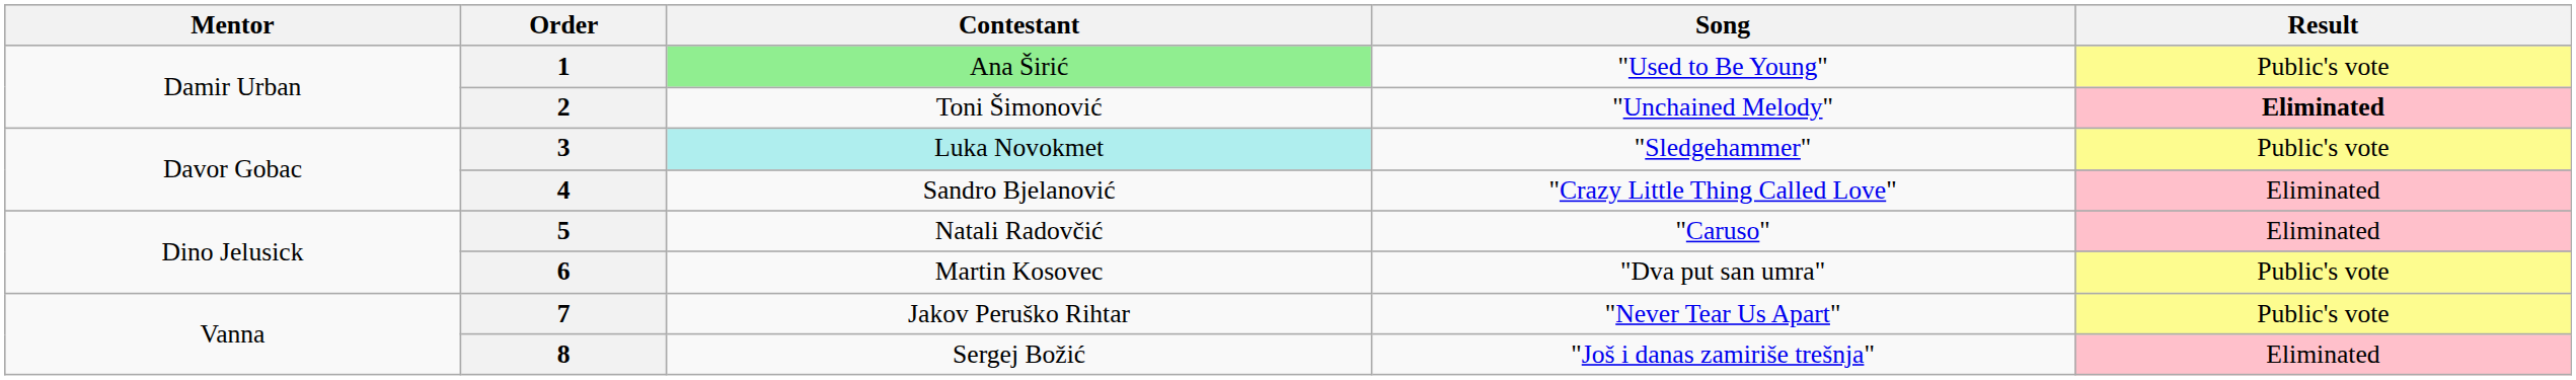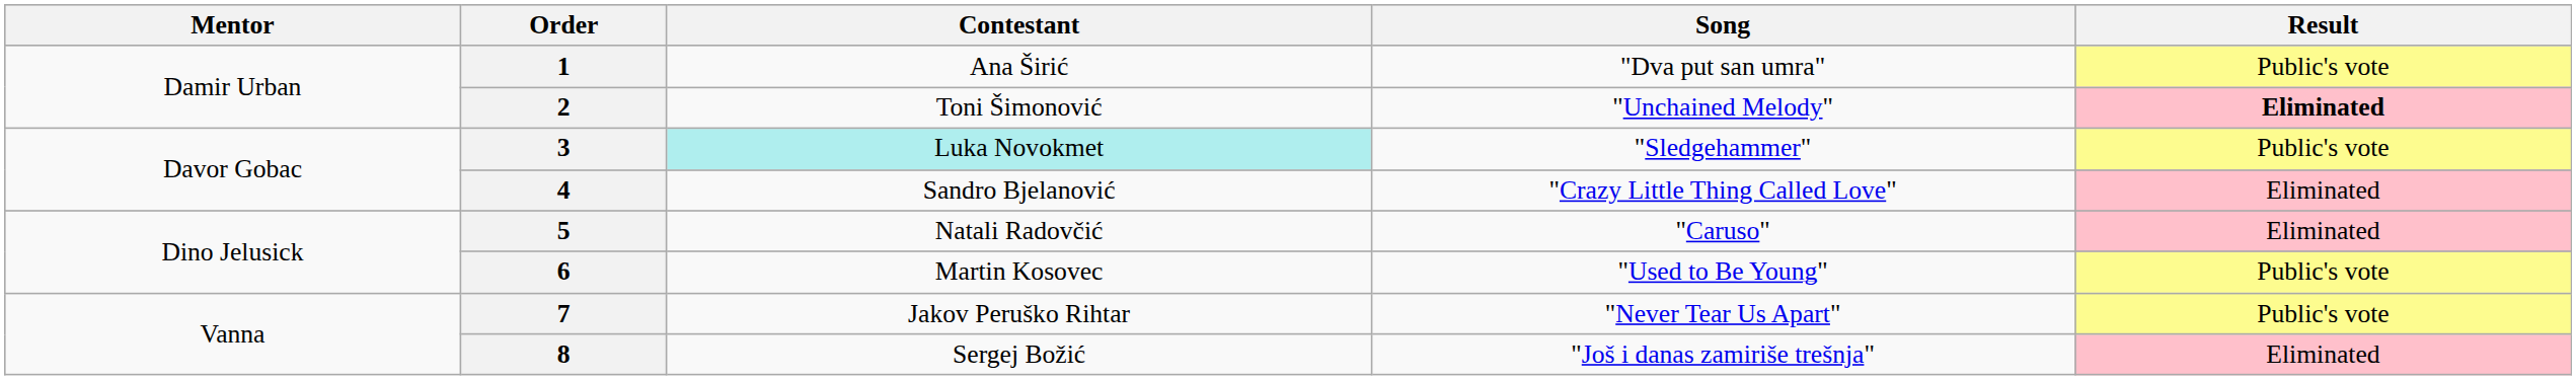1 | Contestant: lightgreen background -> no background
1 | Song: "Used to Be Young" -> "Dva put san umra"
6 | Song: "Dva put san umra" -> "Used to Be Young"
